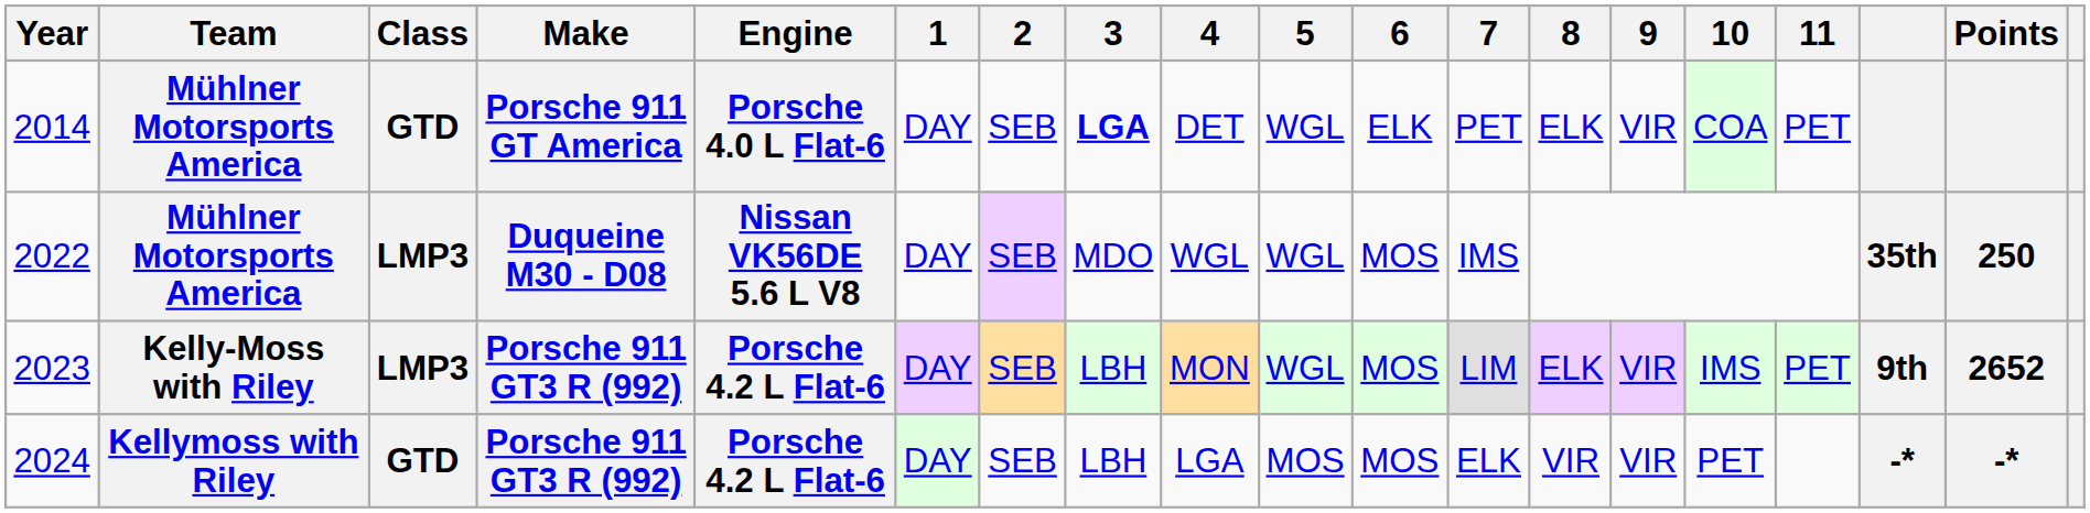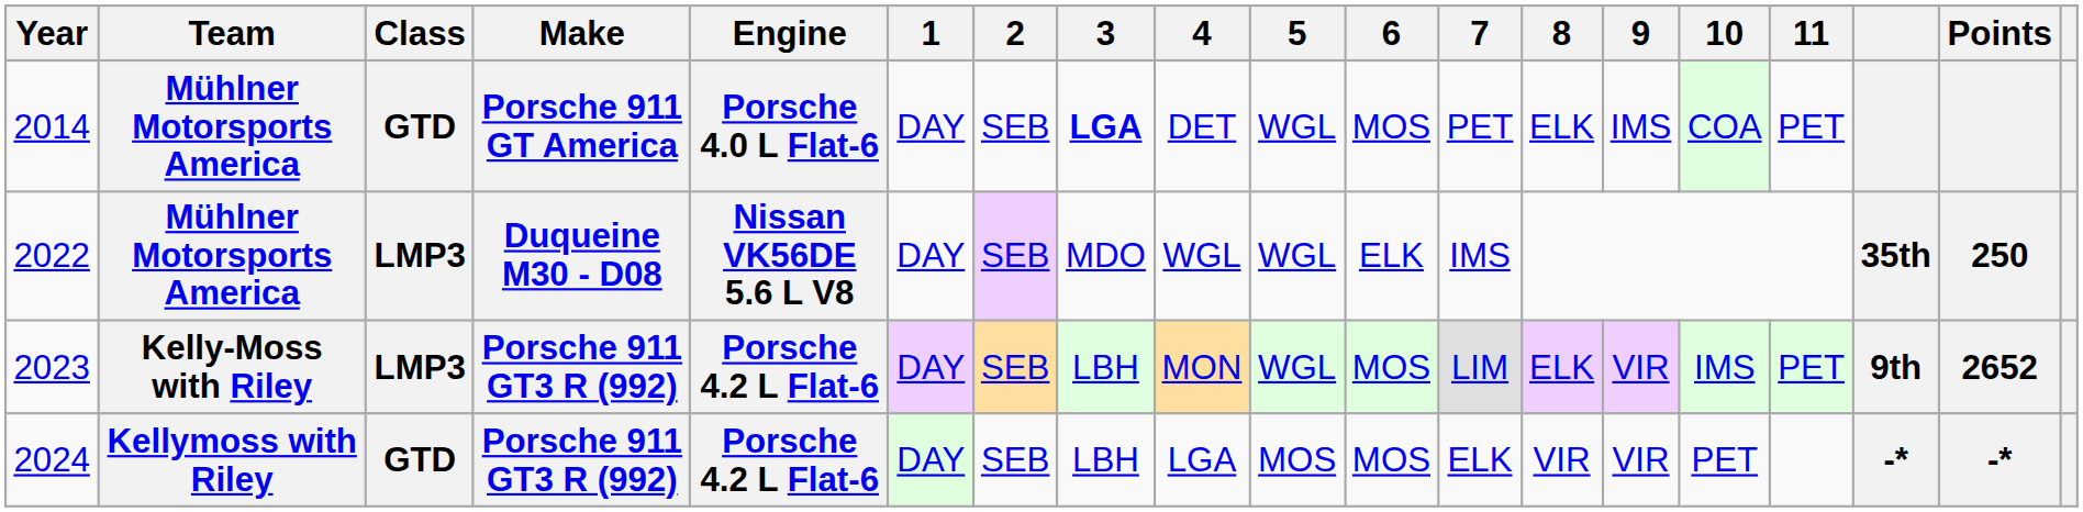2014 | 6: ELK -> MOS
2014 | 9: VIR -> IMS
2022 | 6: MOS -> ELK
